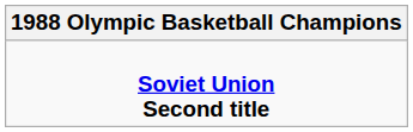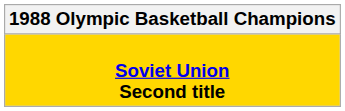row 2 | column 1: no background -> gold background
